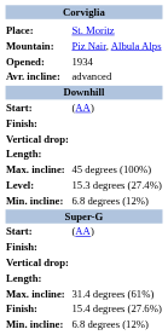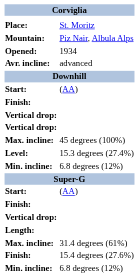row 10 | column 1: Length: -> Vertical drop:
